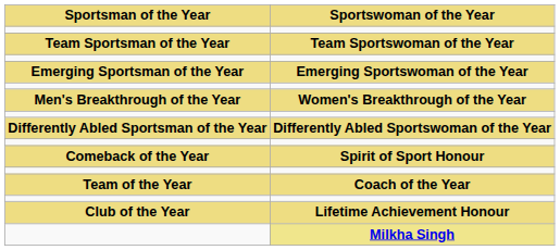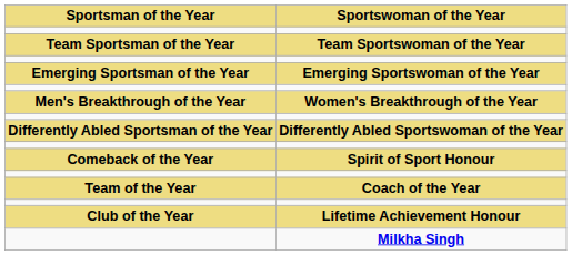row 16 | Sportswoman of the Year: khaki background -> no background
